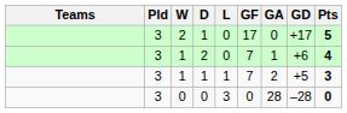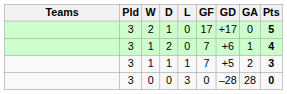columns swapped: GA <-> GD
